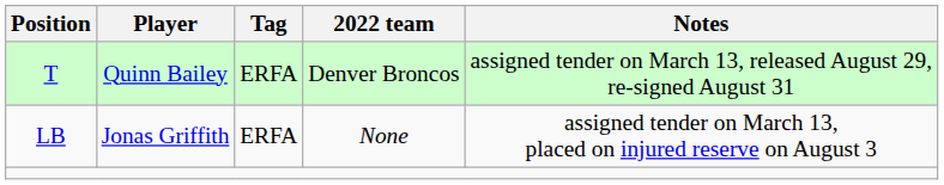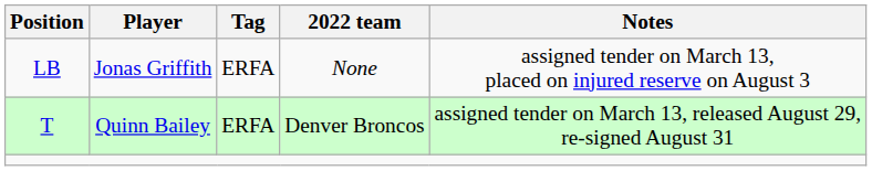rows swapped: Quinn Bailey <-> Jonas Griffith
